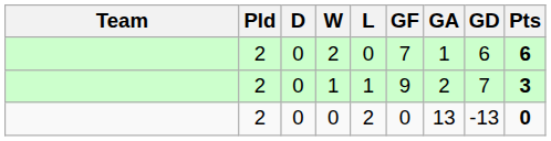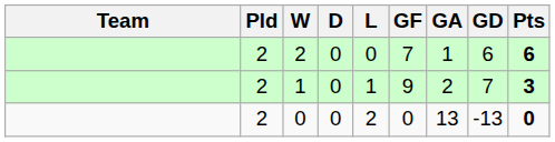columns swapped: W <-> D
